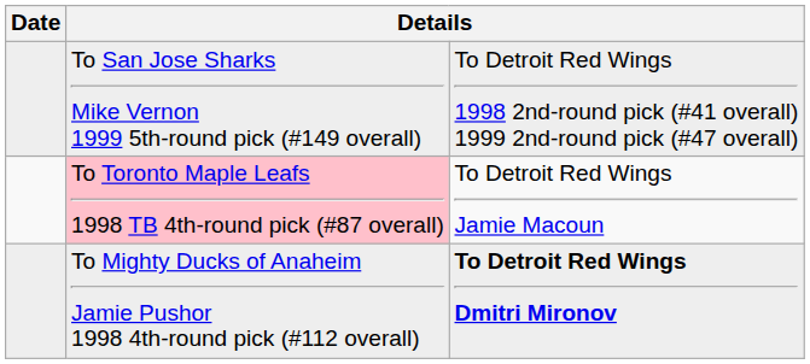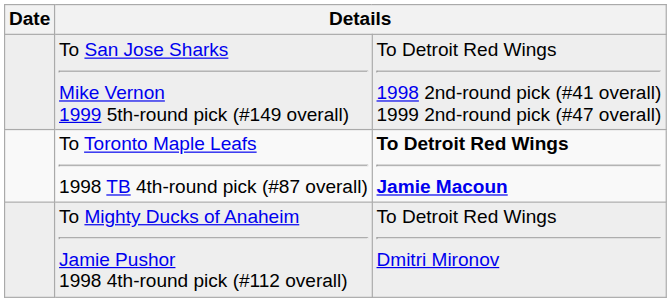row 3 | column 2: pink background -> no background
row 3 | column 3: normal -> bold
row 4 | column 3: bold -> normal
